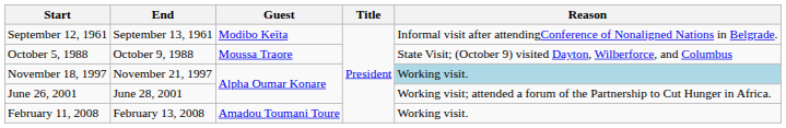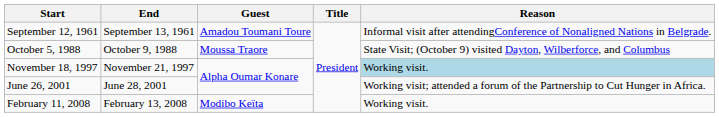September 12, 1961 | Guest: Modibo Keïta -> Amadou Toumani Toure
February 11, 2008 | Guest: Amadou Toumani Toure -> Modibo Keïta
